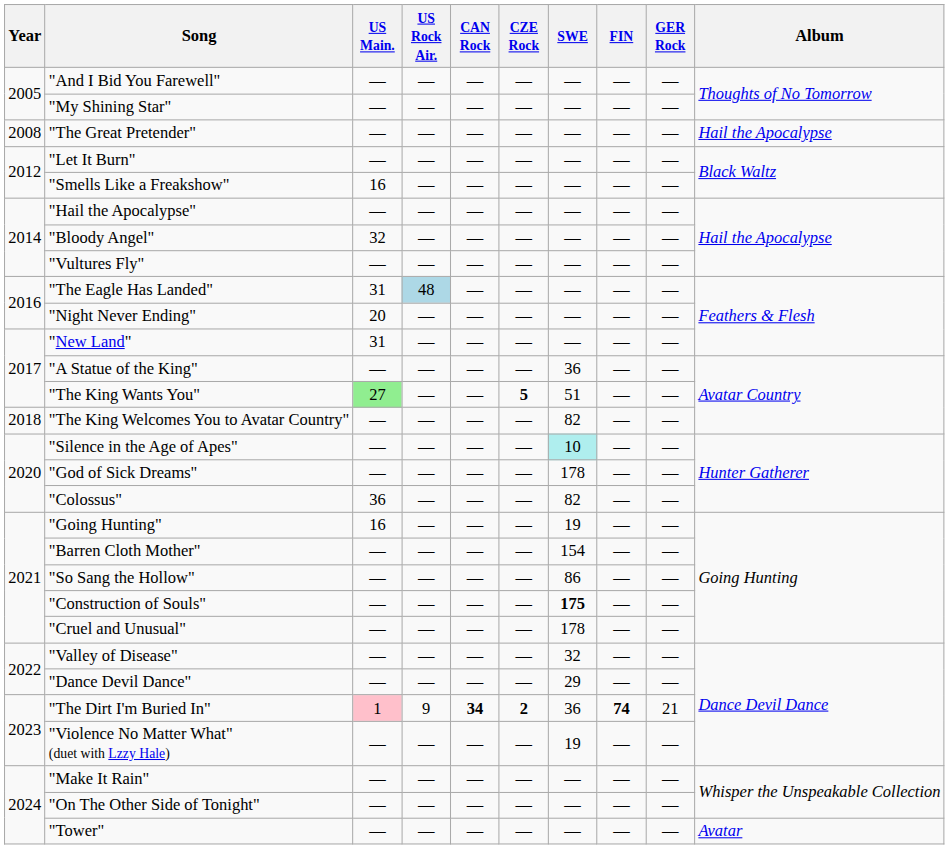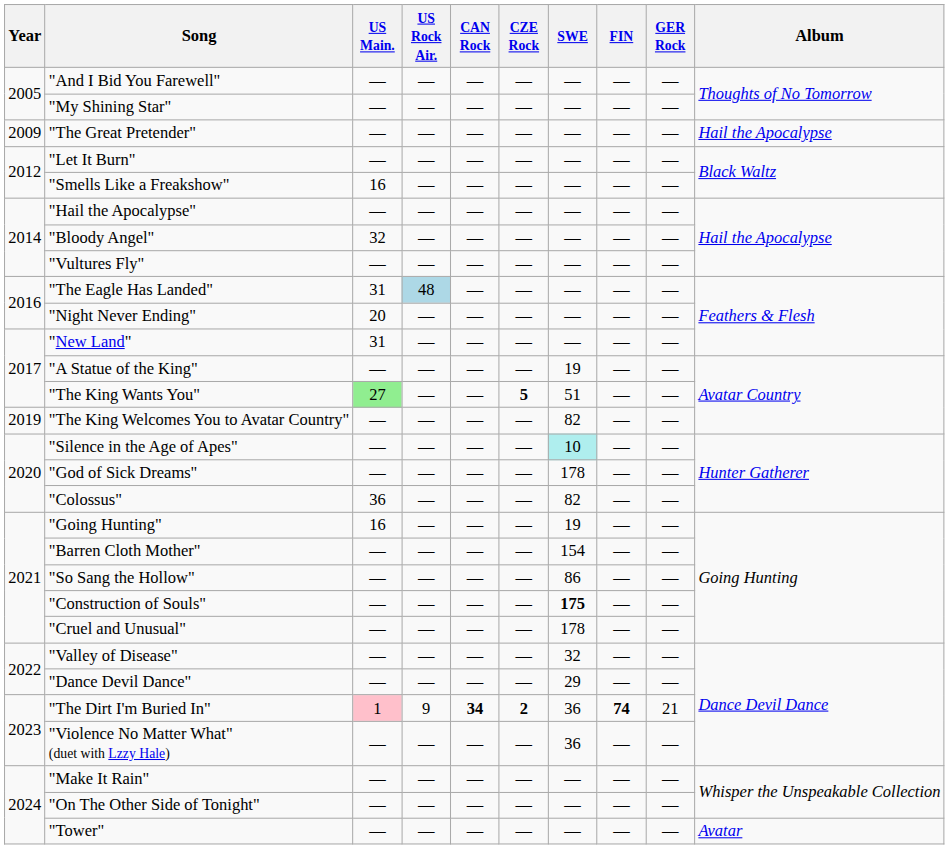"The Great Pretender" | Year: 2008 -> 2009
"A Statue of the King" | SWE: 36 -> 19
"The King Welcomes You to Avatar Country" | Year: 2018 -> 2019
"Violence No Matter What" (duet with Lzzy Hale) | SWE: 19 -> 36
